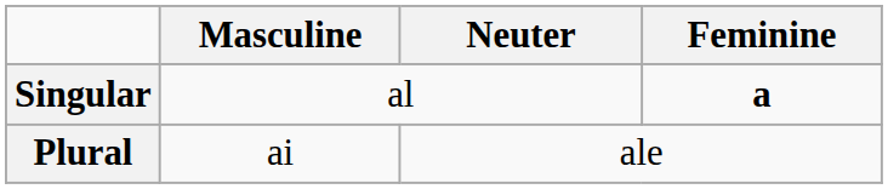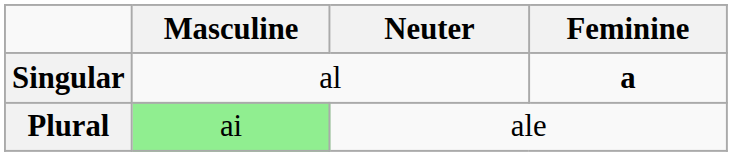Plural | Masculine: no background -> lightgreen background
